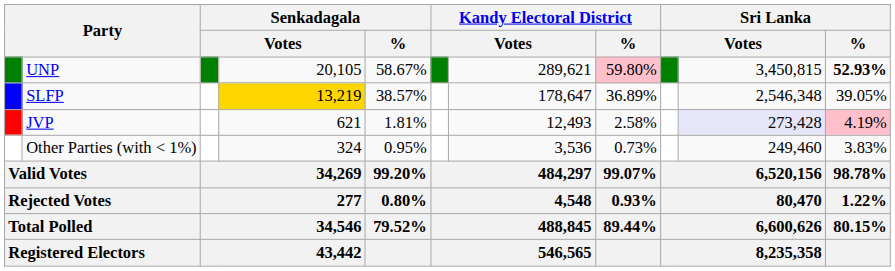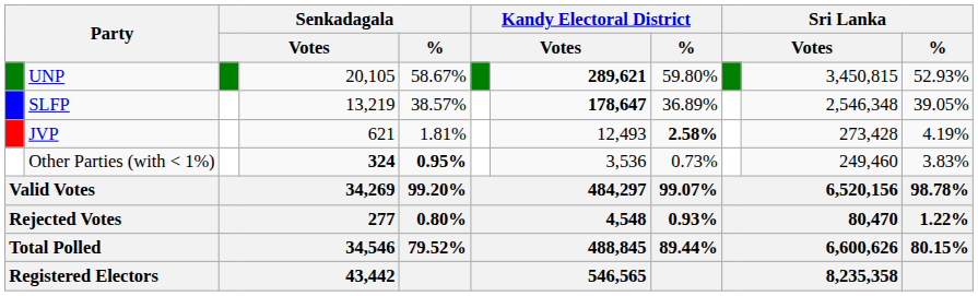UNP | column 7: normal -> bold
UNP | Kandy Electoral District / %: pink background -> no background
UNP | Sri Lanka / %: bold -> normal
SLFP | column 4: gold background -> no background
SLFP | column 7: normal -> bold
JVP | Kandy Electoral District / %: normal -> bold
JVP | column 10: lavender background -> no background
JVP | Sri Lanka / %: pink background -> no background
Other Parties (with < 1%) | column 4: normal -> bold
Other Parties (with < 1%) | Senkadagala / %: normal -> bold
